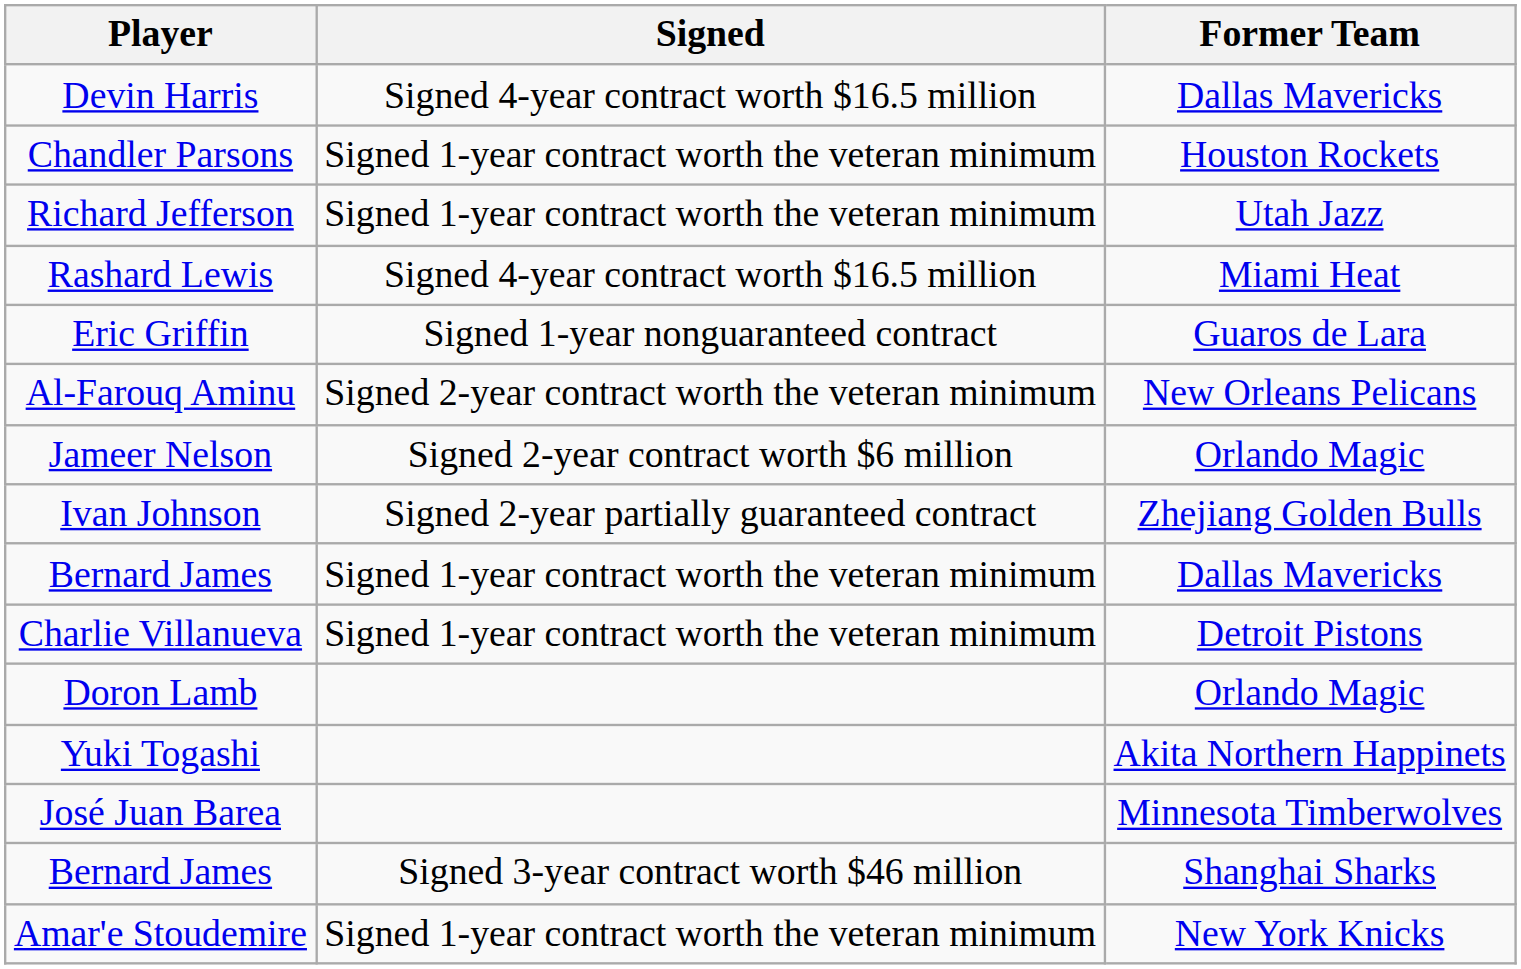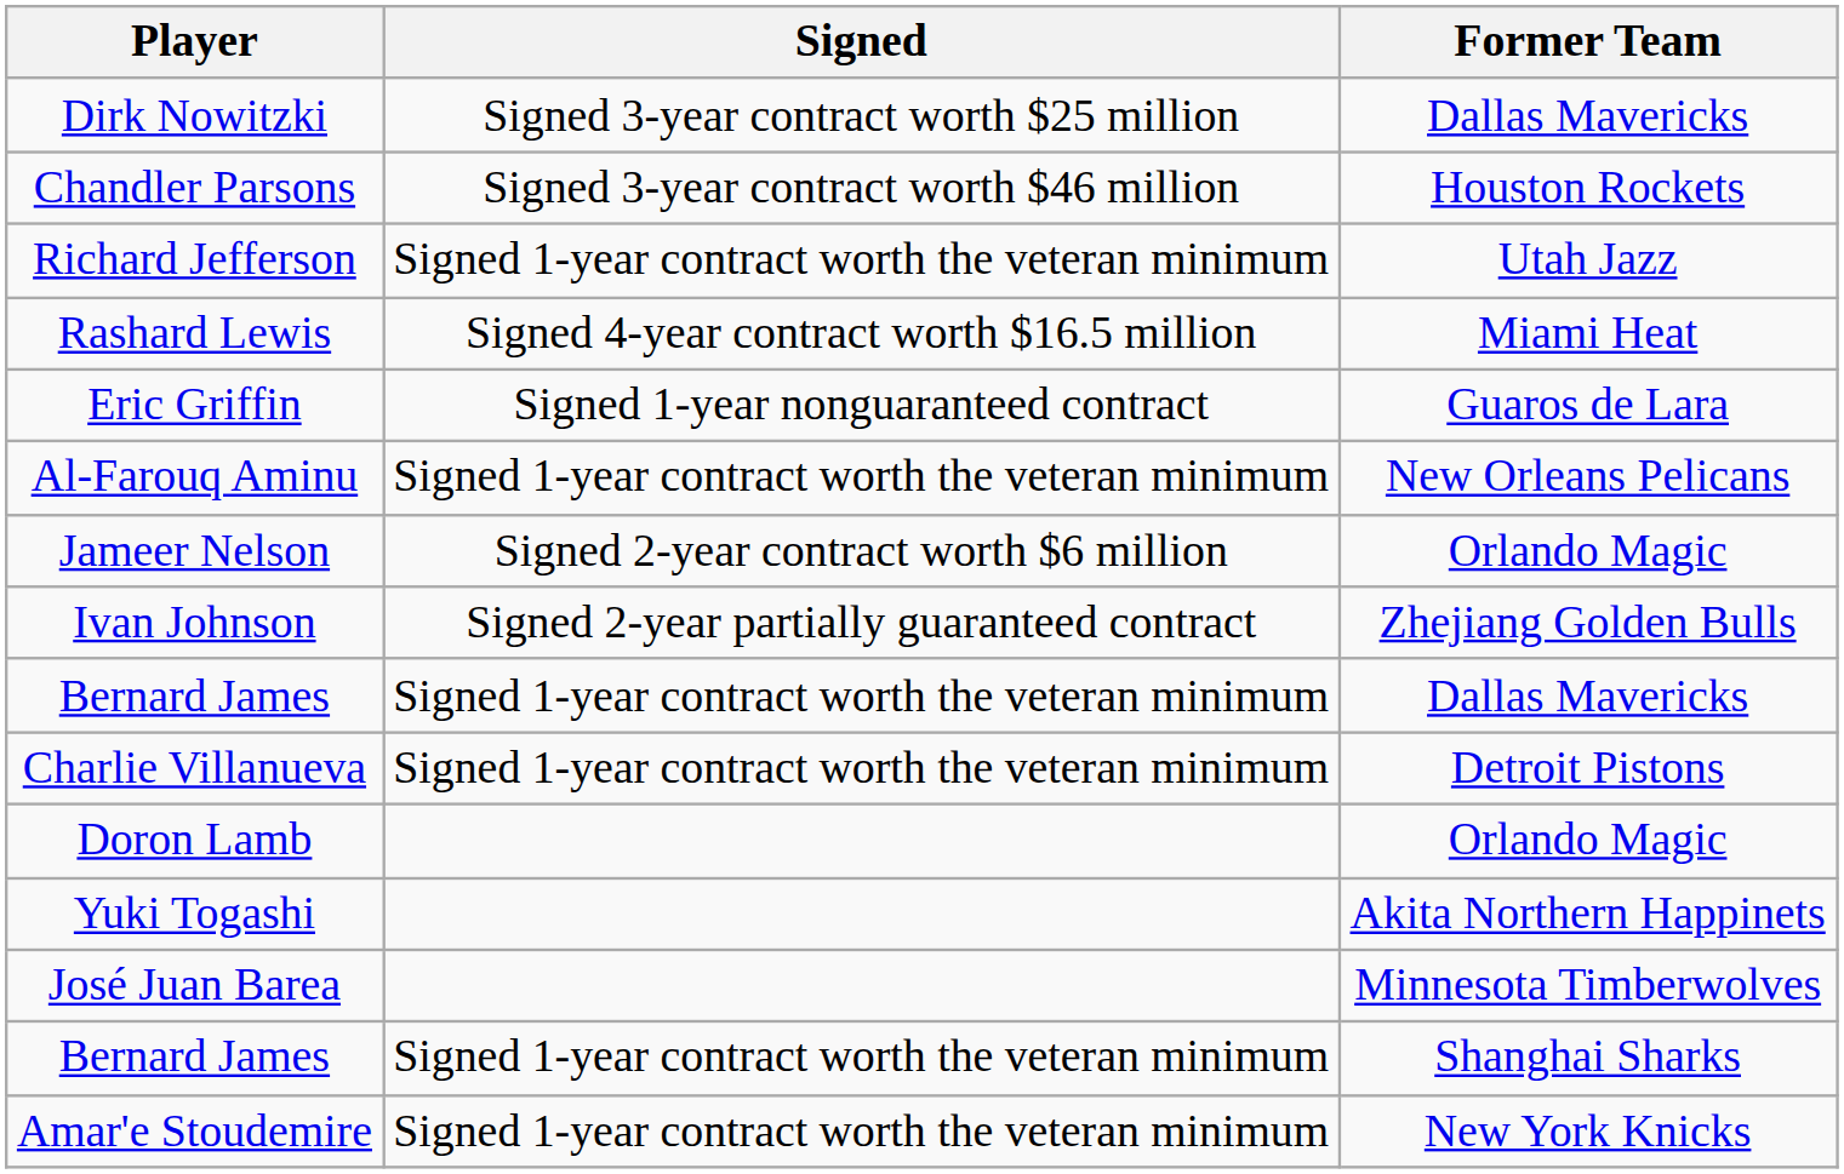+ row: Dirk Nowitzki | Signed 3-year contract worth $25 million | Dallas Mavericks
- row: Devin Harris | Signed 4-year contract worth $16.5 million | Dallas Mavericks
Chandler Parsons | Signed: Signed 1-year contract worth the veteran minimum -> Signed 3-year contract worth $46 million
Al-Farouq Aminu | Signed: Signed 2-year contract worth the veteran minimum -> Signed 1-year contract worth the veteran minimum
Bernard James / Shanghai Sharks | Signed: Signed 3-year contract worth $46 million -> Signed 1-year contract worth the veteran minimum
